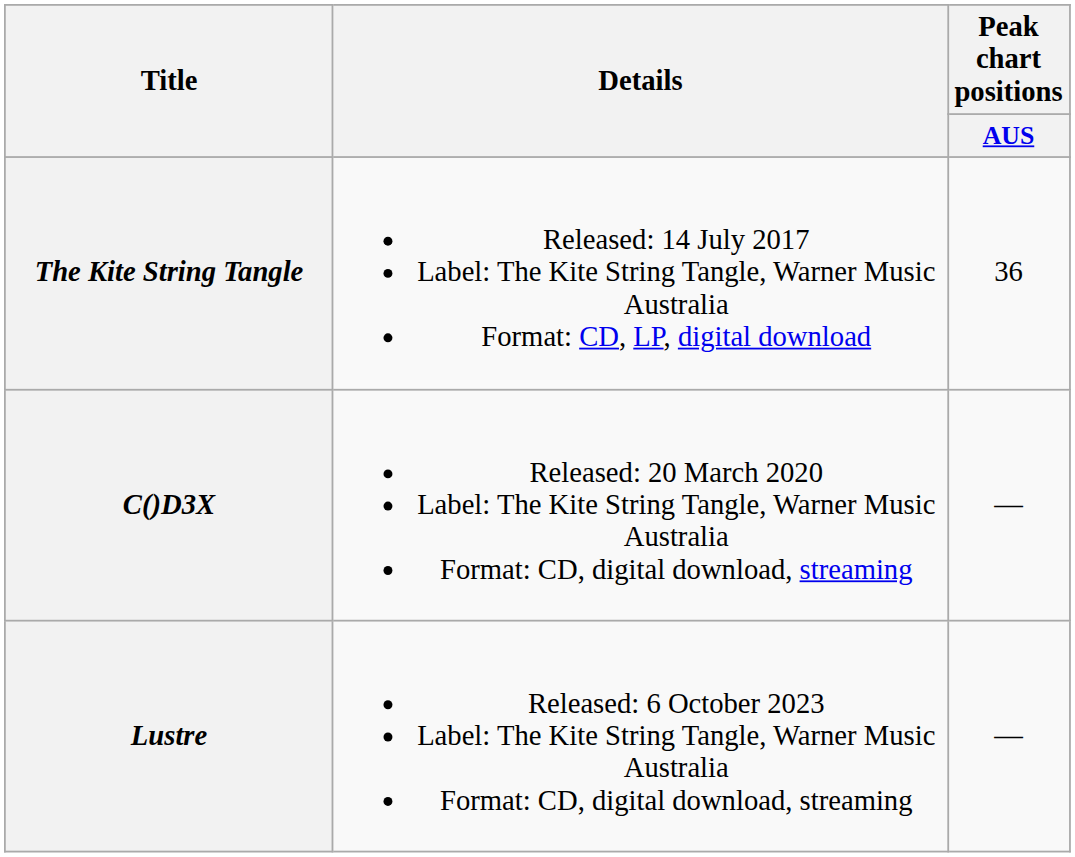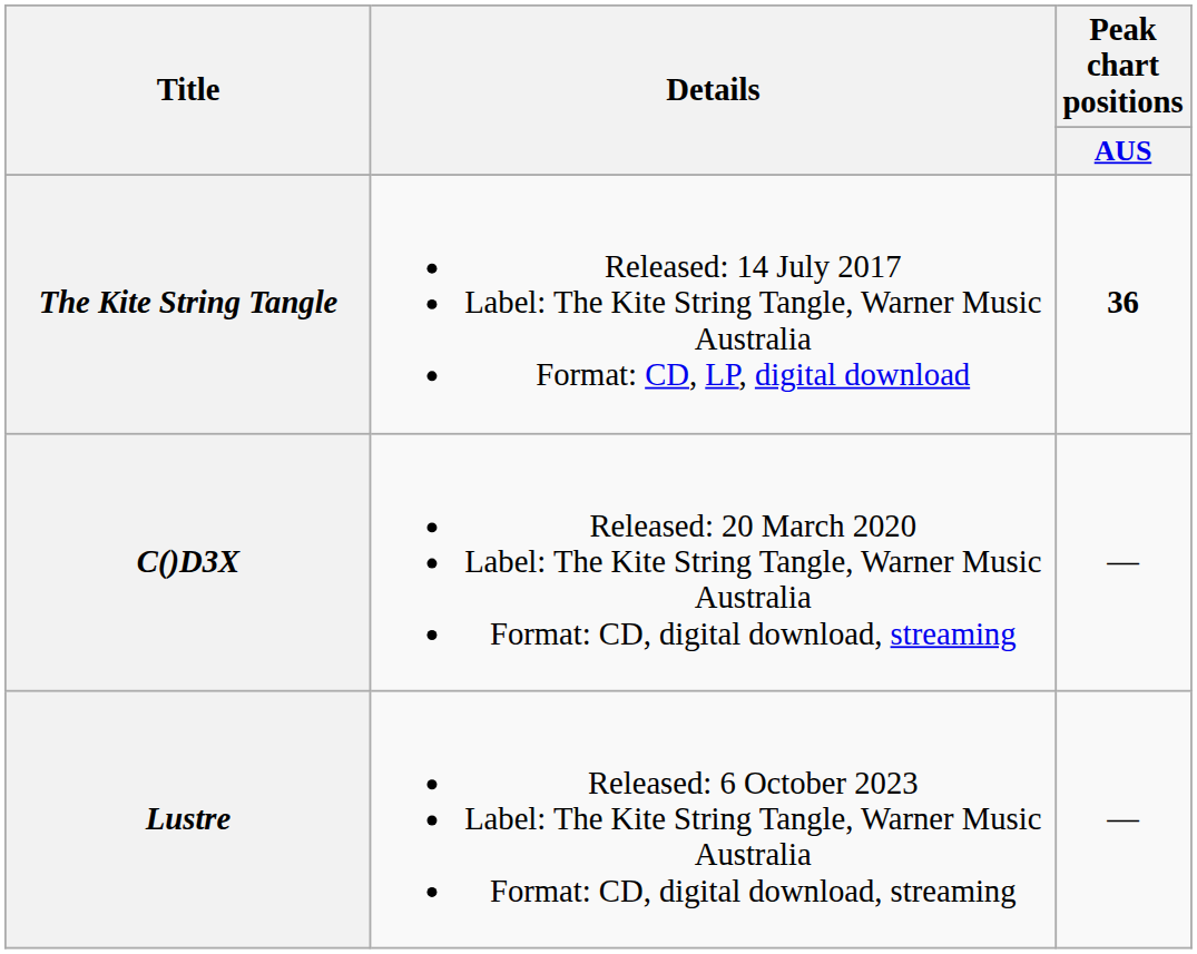The Kite String Tangle | Peak chart positions / AUS: normal -> bold
